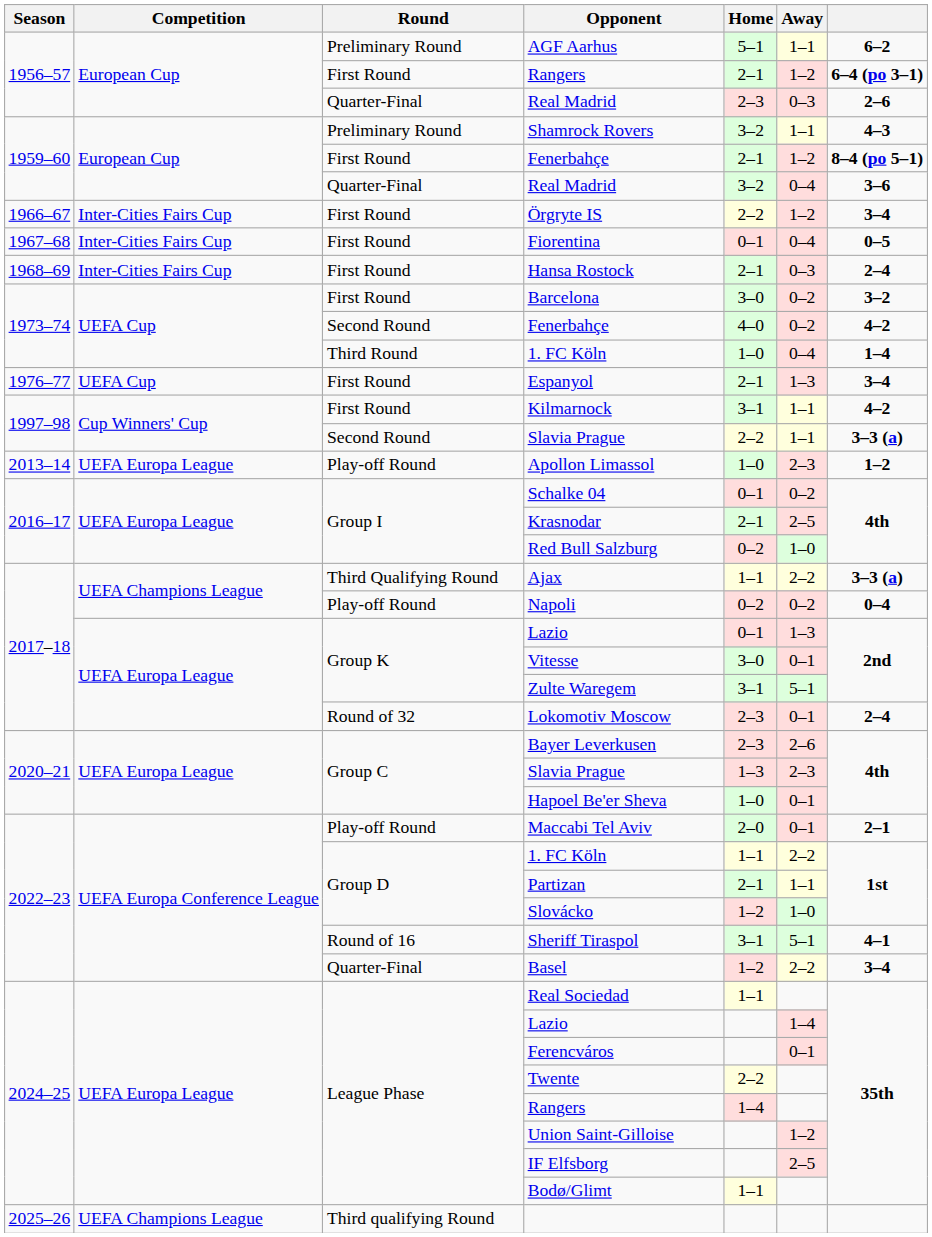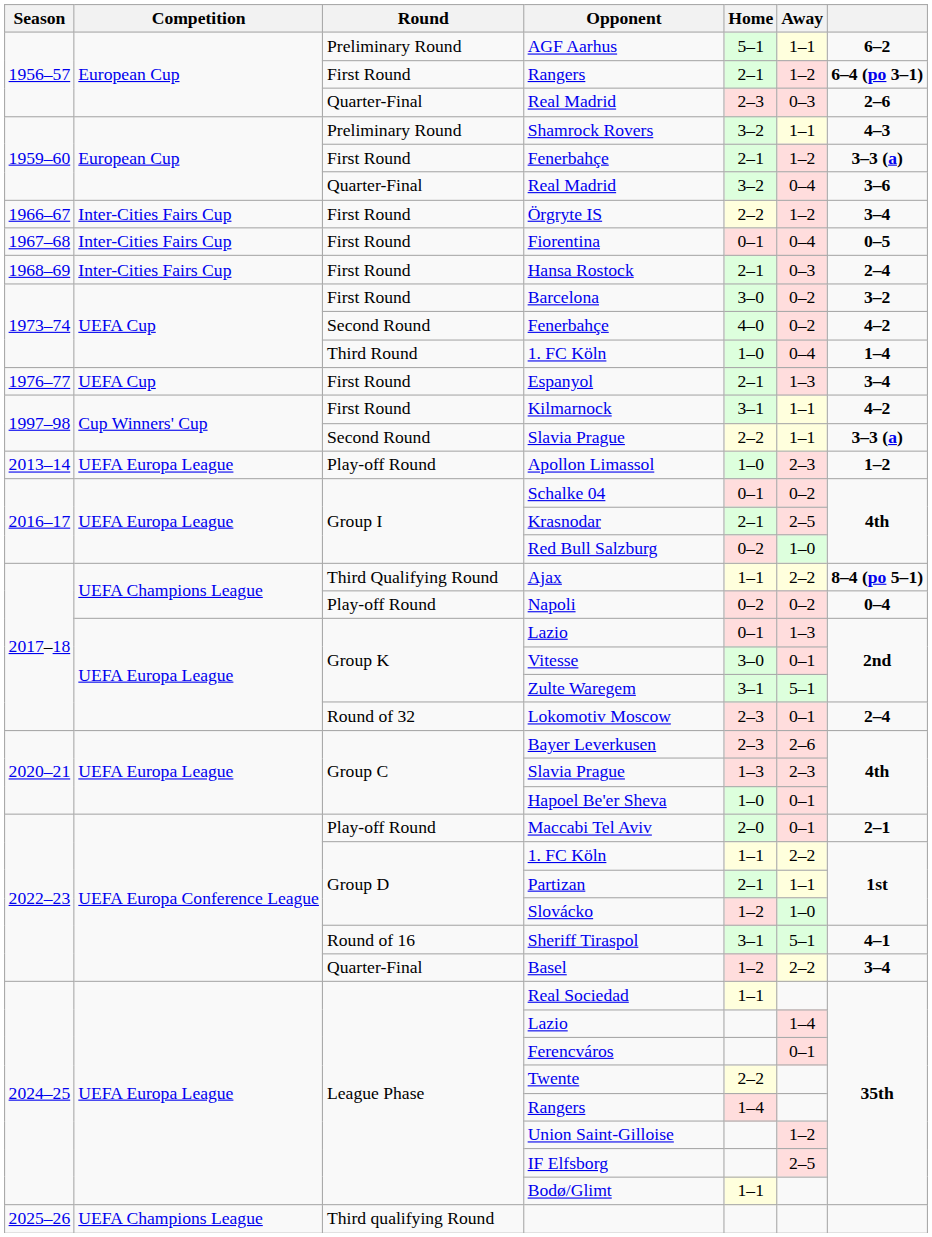1959–60 / Fenerbahçe | column 7: 8–4 (po 5–1) -> 3–3 (a)
Ajax | column 7: 3–3 (a) -> 8–4 (po 5–1)
